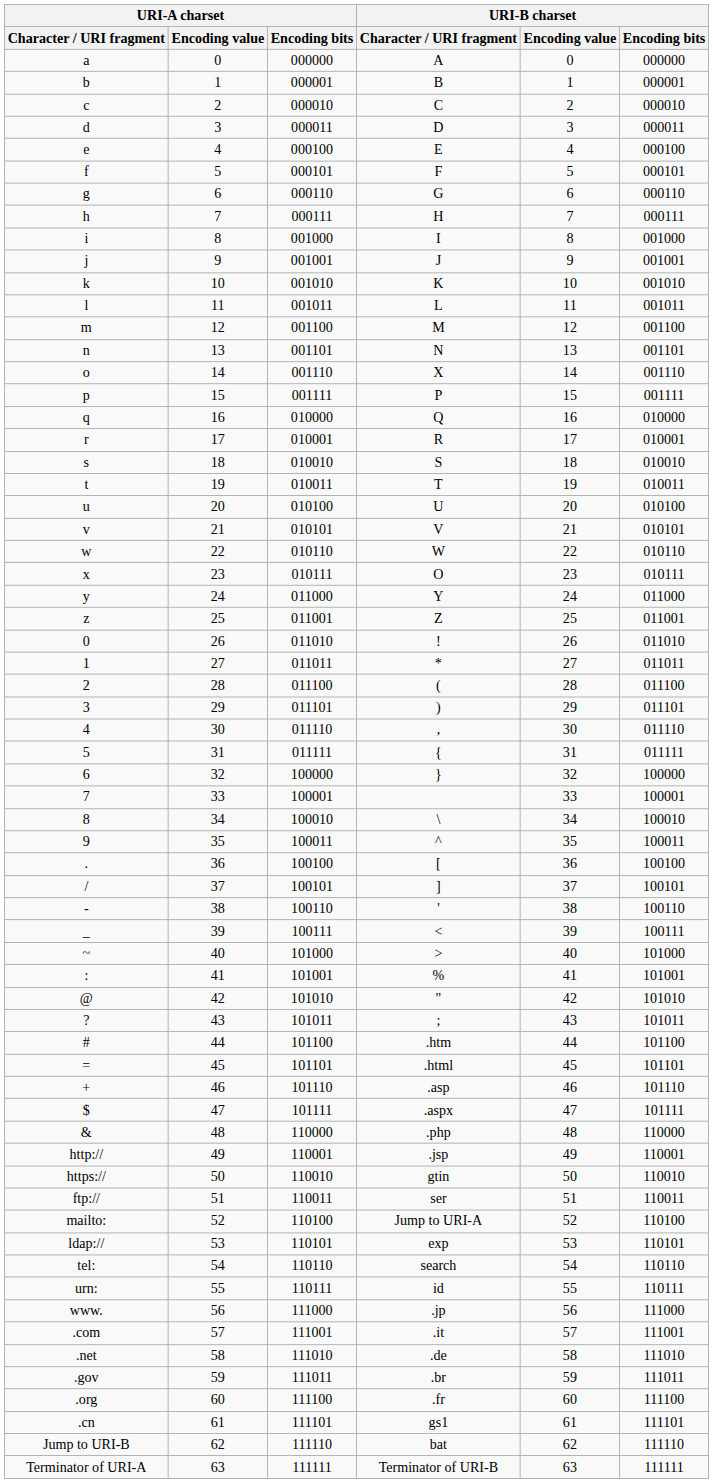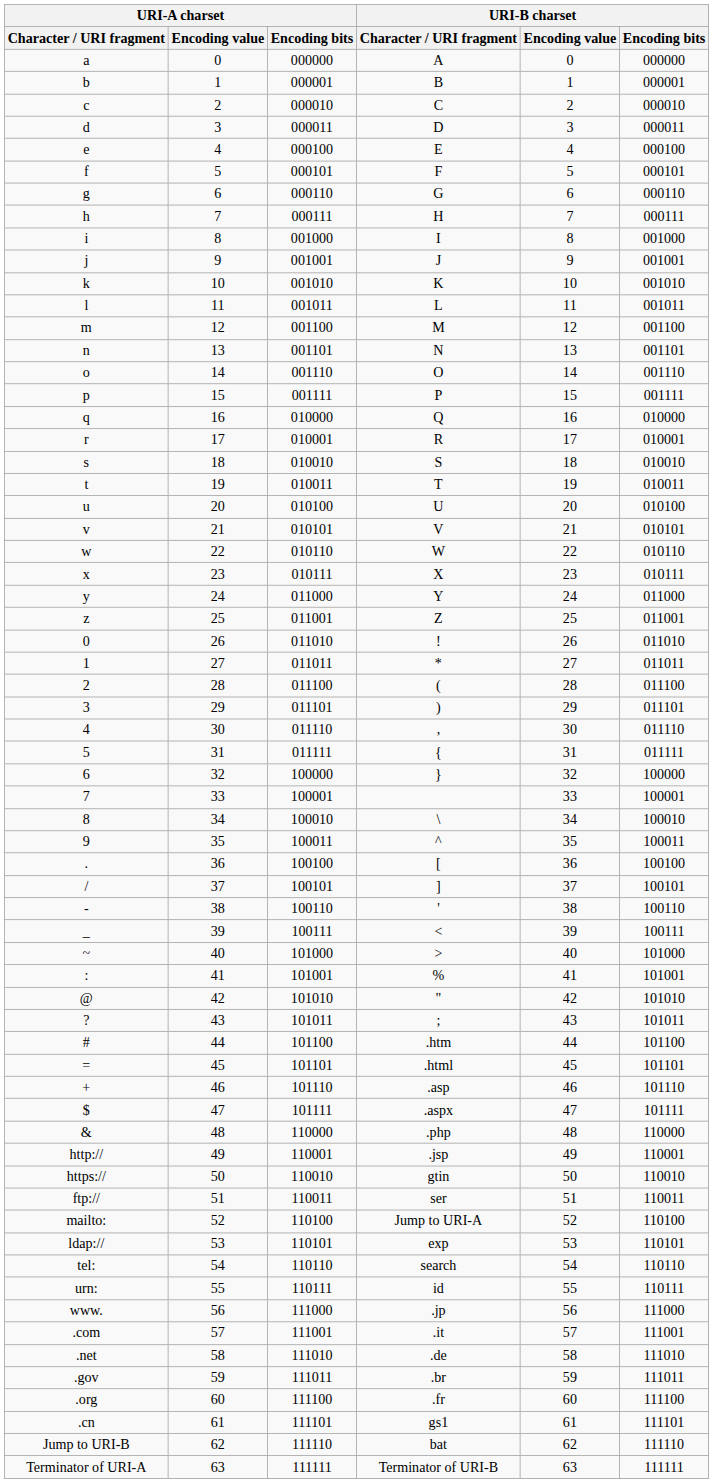o | URI-B charset / Character / URI fragment: X -> O
x | URI-B charset / Character / URI fragment: O -> X
